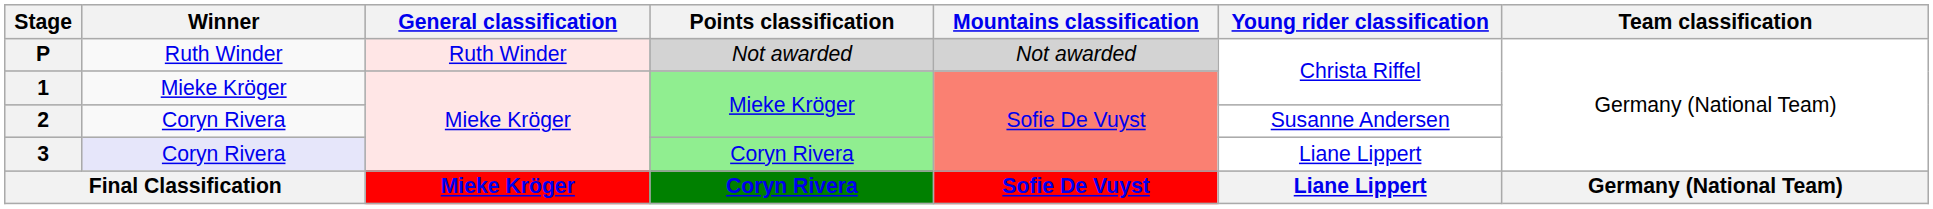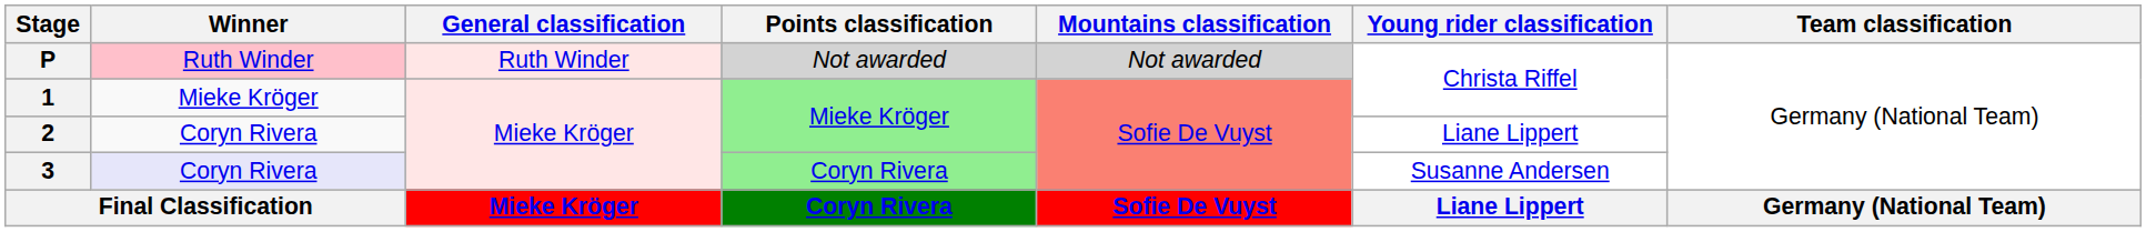P | Winner: no background -> pink background
2 | Young rider classification: Susanne Andersen -> Liane Lippert
3 | Young rider classification: Liane Lippert -> Susanne Andersen
